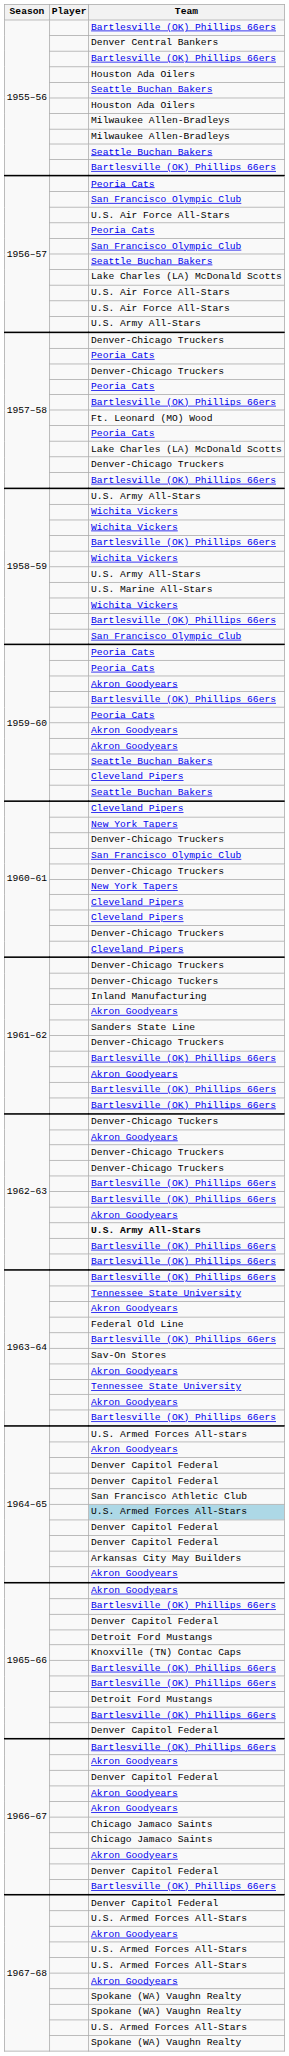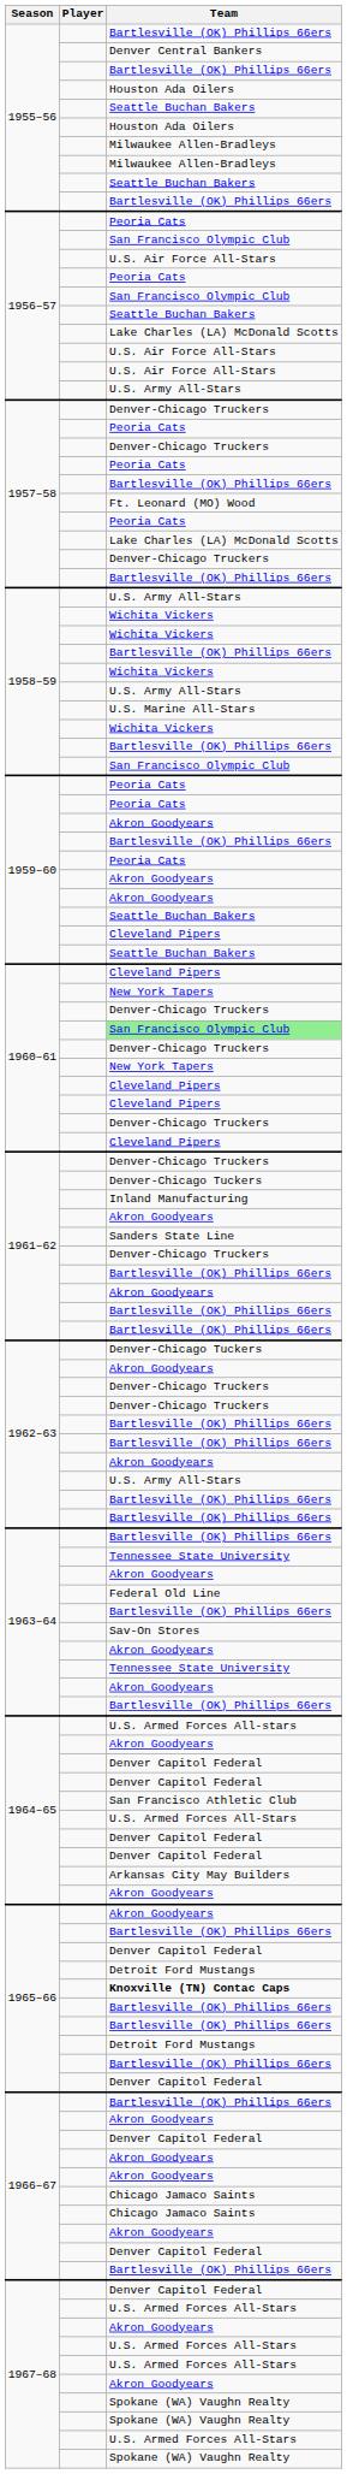1960–61 / San Francisco Olympic Club | Team: no background -> lightgreen background
1962–63 / U.S. Army All-Stars | Team: bold -> normal
1964–65 / U.S. Armed Forces All-Stars | Team: lightblue background -> no background
Knoxville (TN) Contac Caps | Team: normal -> bold
